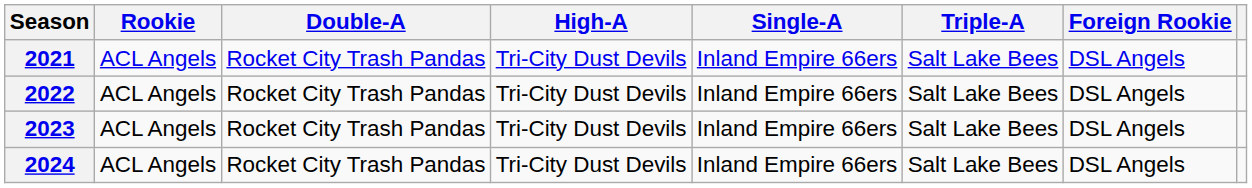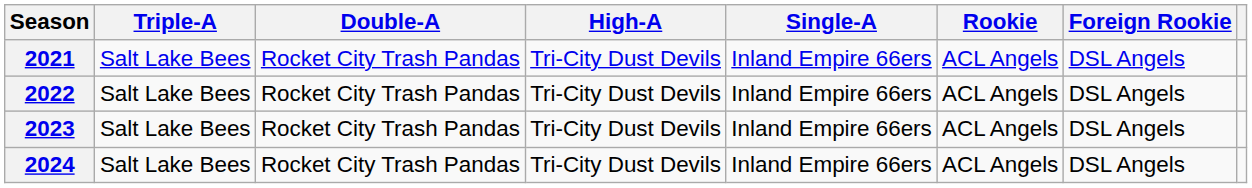columns swapped: Triple-A <-> Rookie
